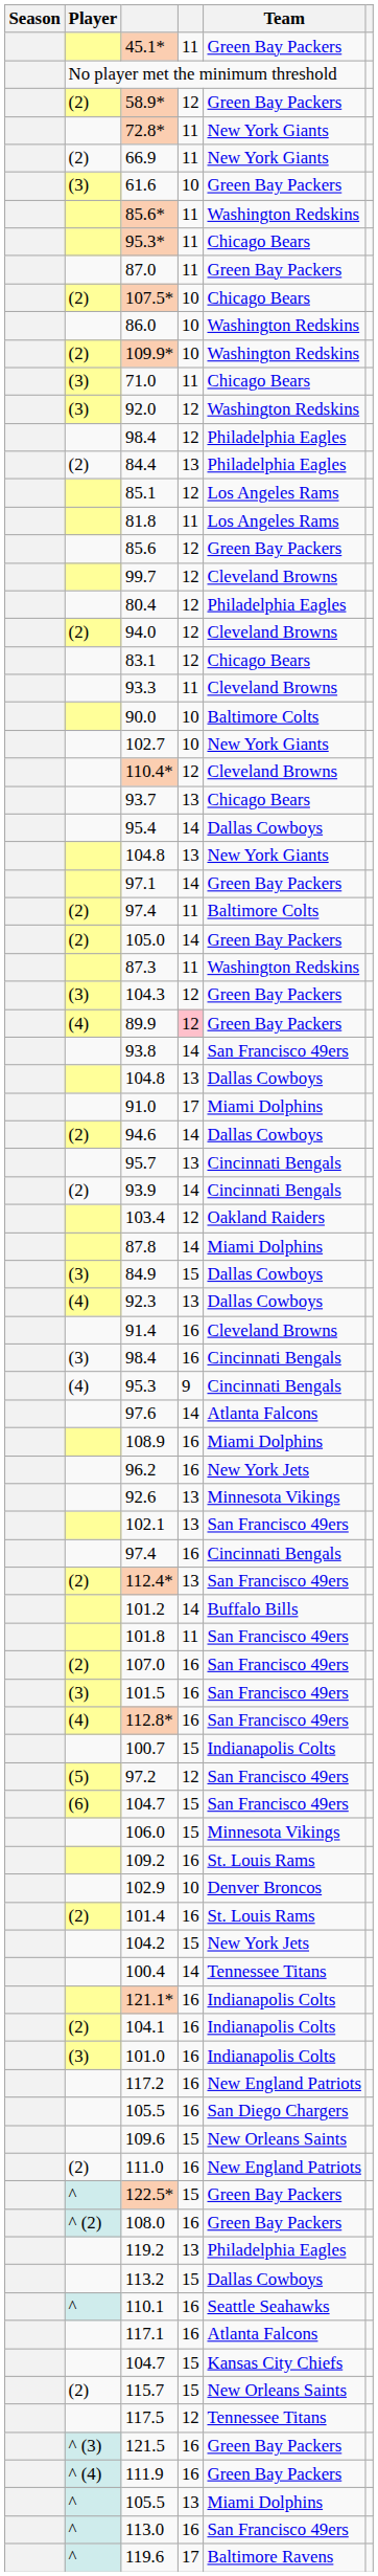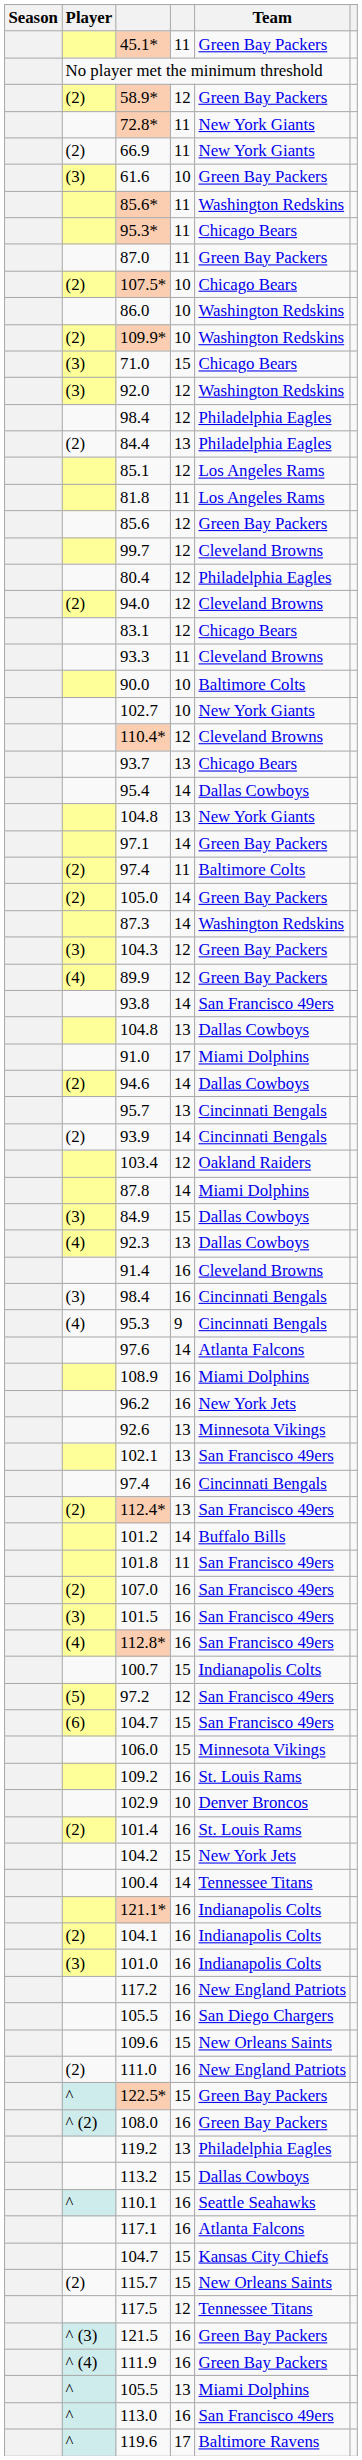71.0 | column 4: 11 -> 15
87.3 | column 4: 11 -> 14
89.9 | column 4: pink background -> no background
